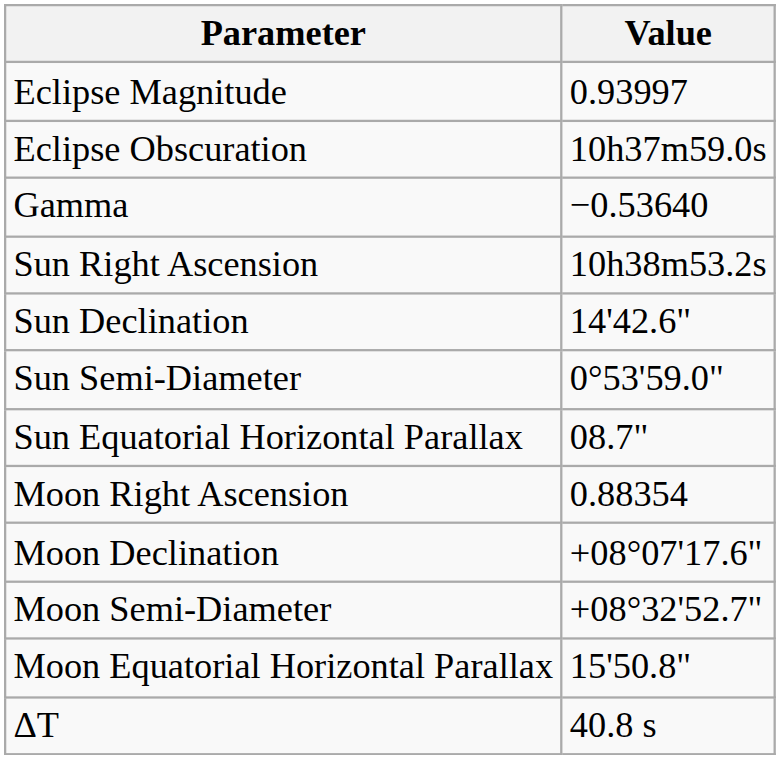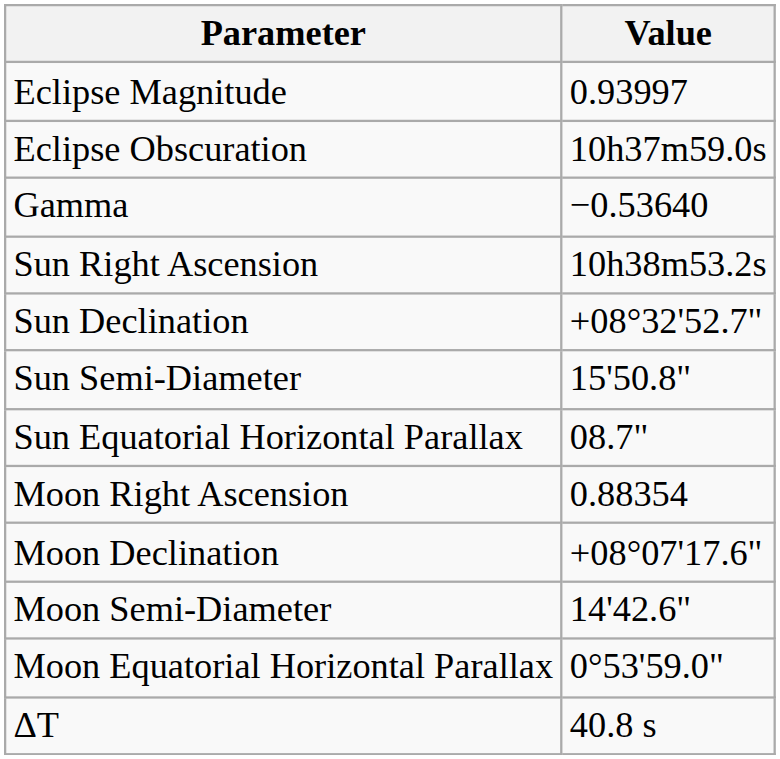Sun Declination | Value: 14'42.6" -> +08°32'52.7"
Sun Semi-Diameter | Value: 0°53'59.0" -> 15'50.8"
Moon Semi-Diameter | Value: +08°32'52.7" -> 14'42.6"
Moon Equatorial Horizontal Parallax | Value: 15'50.8" -> 0°53'59.0"
